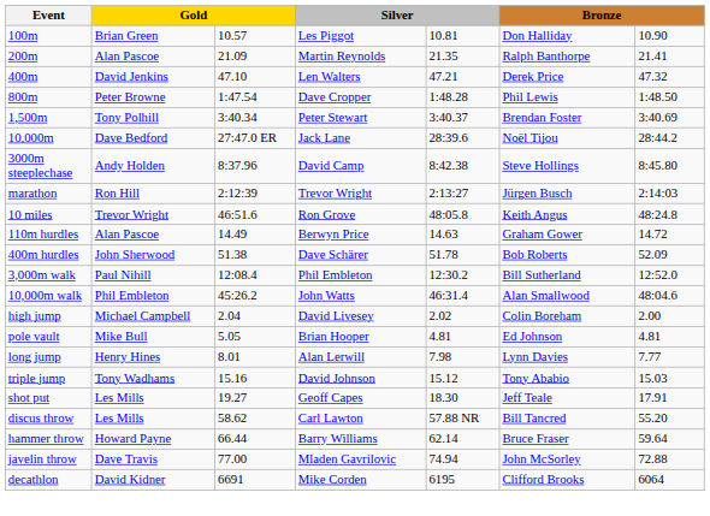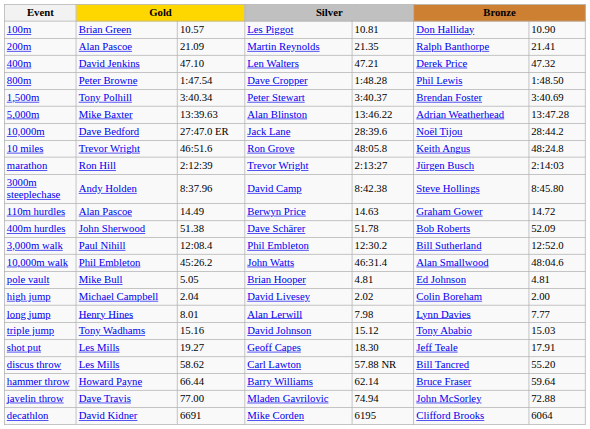+ row: 5,000m | Mike Baxter | 13:39.63 | Alan Blinston | 13:46.22 | Adrian Weatherhead | 13:47.28
rows swapped: 10 miles <-> 3000m steeplechase
rows swapped: high jump <-> pole vault
